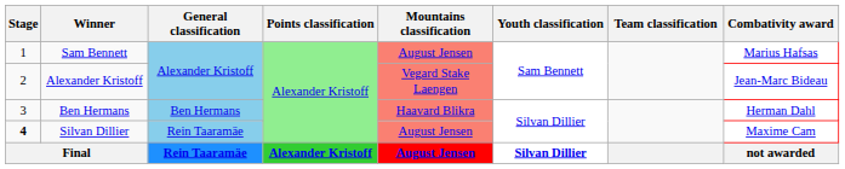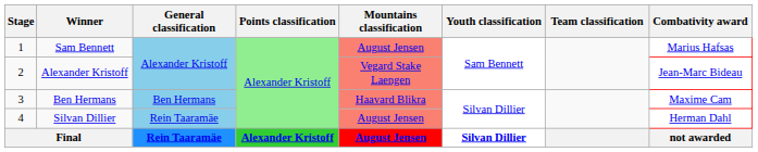row 4 | Combativity award: Herman Dahl -> Maxime Cam
row 5 | Stage: bold -> normal
row 5 | Combativity award: Maxime Cam -> Herman Dahl
